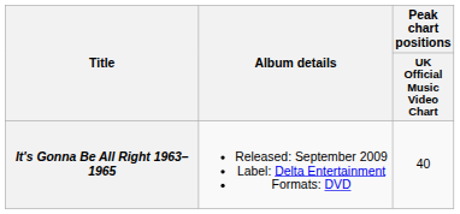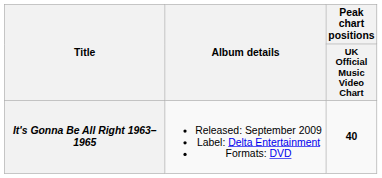row 3 | Peak chart positions / UK Official Music Video Chart: normal -> bold
